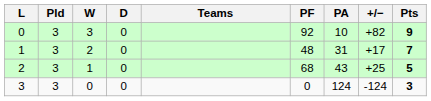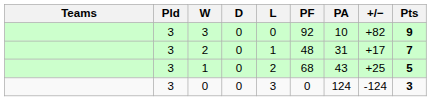columns swapped: Teams <-> L
